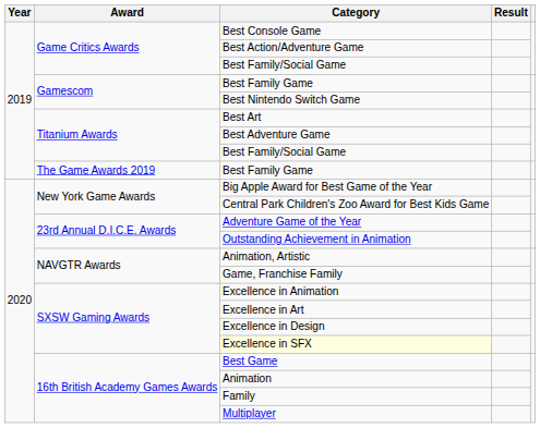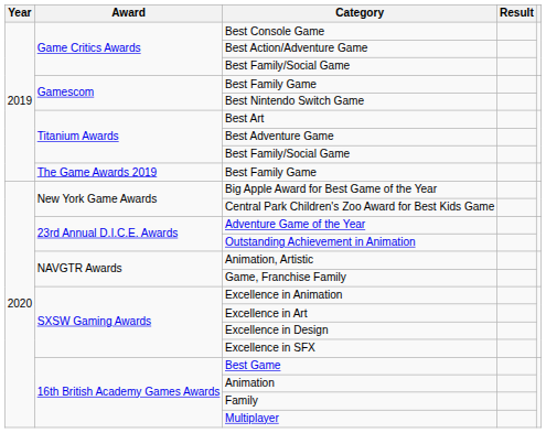Excellence in SFX | Category: lightyellow background -> no background
